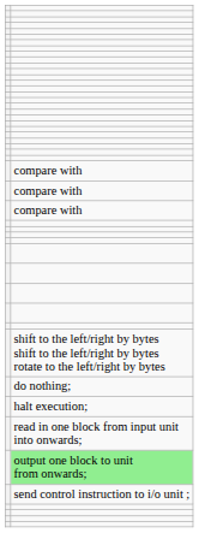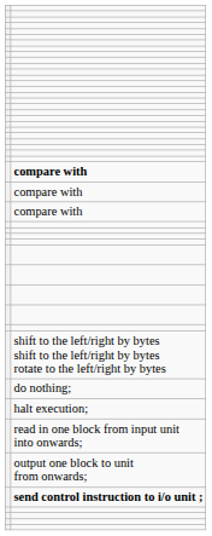row 28 | column 2: normal -> bold
row 44 | column 2: lightgreen background -> no background
row 45 | column 2: normal -> bold
